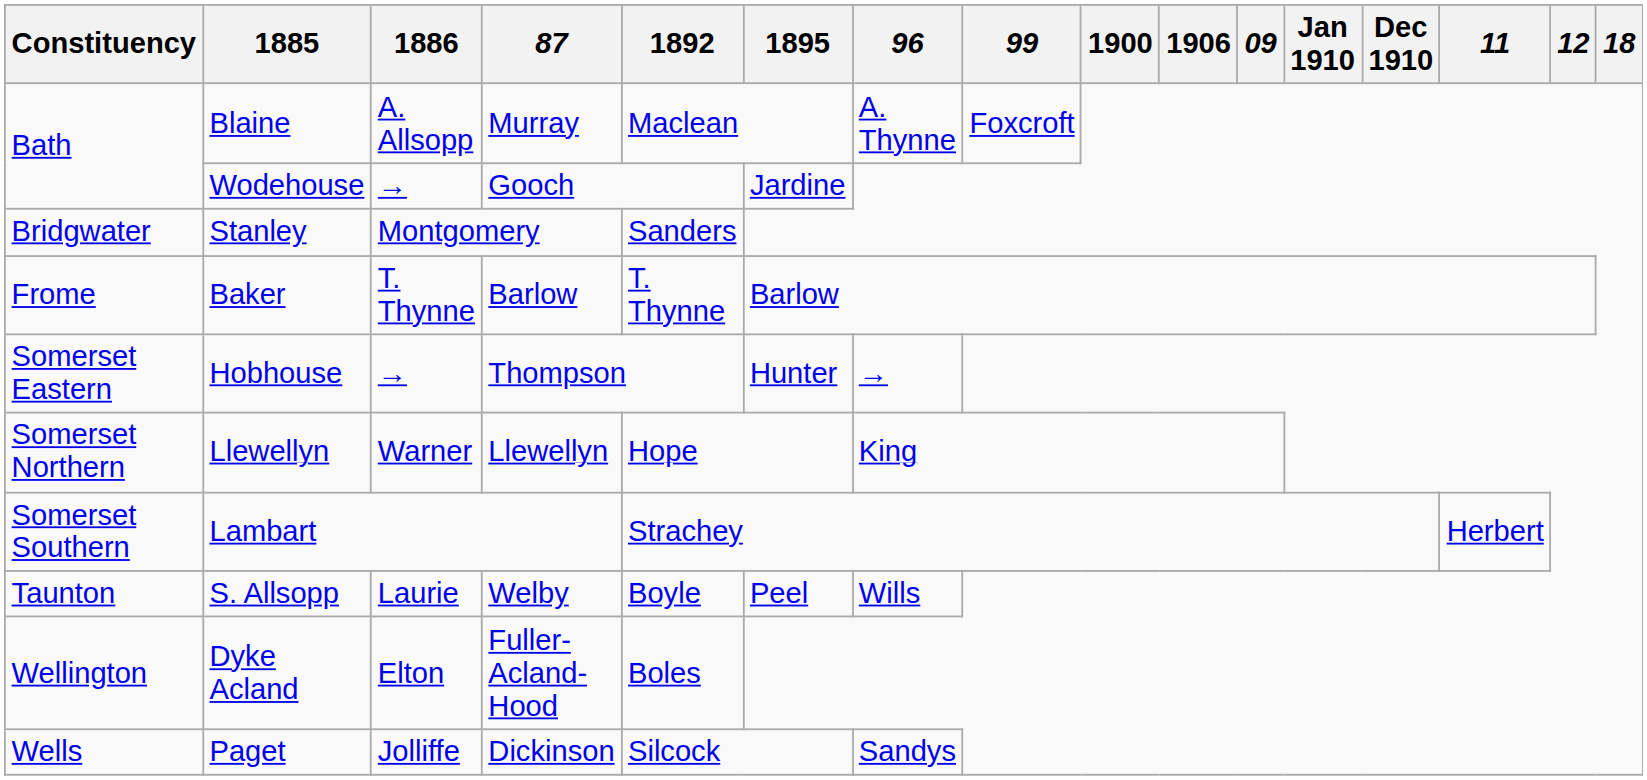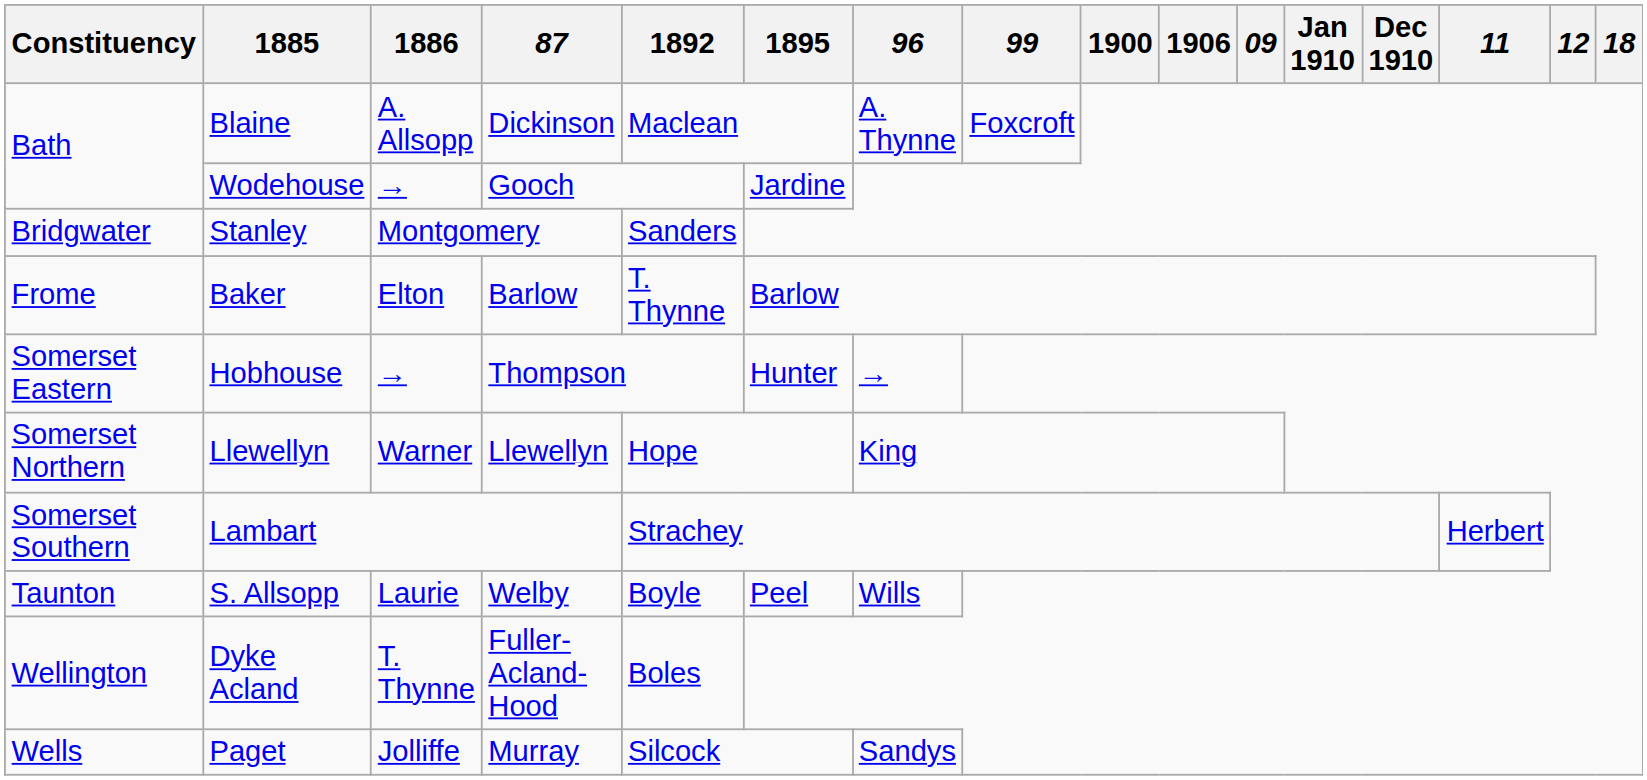Blaine | 87: Murray -> Dickinson
Baker | 1886: T. Thynne -> Elton
Dyke Acland | 1886: Elton -> T. Thynne
Paget | 87: Dickinson -> Murray
